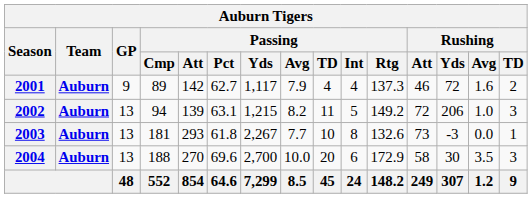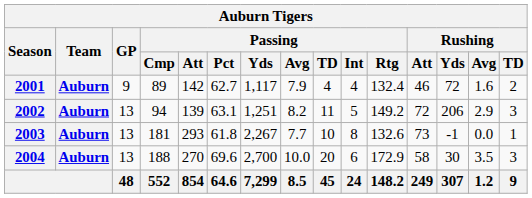2001 | Passing / Rtg: 137.3 -> 132.4
2002 | Passing / Yds: 1,215 -> 1,251
2002 | Rushing / Avg: 1.0 -> 2.9
2003 | Rushing / Yds: -3 -> -1
